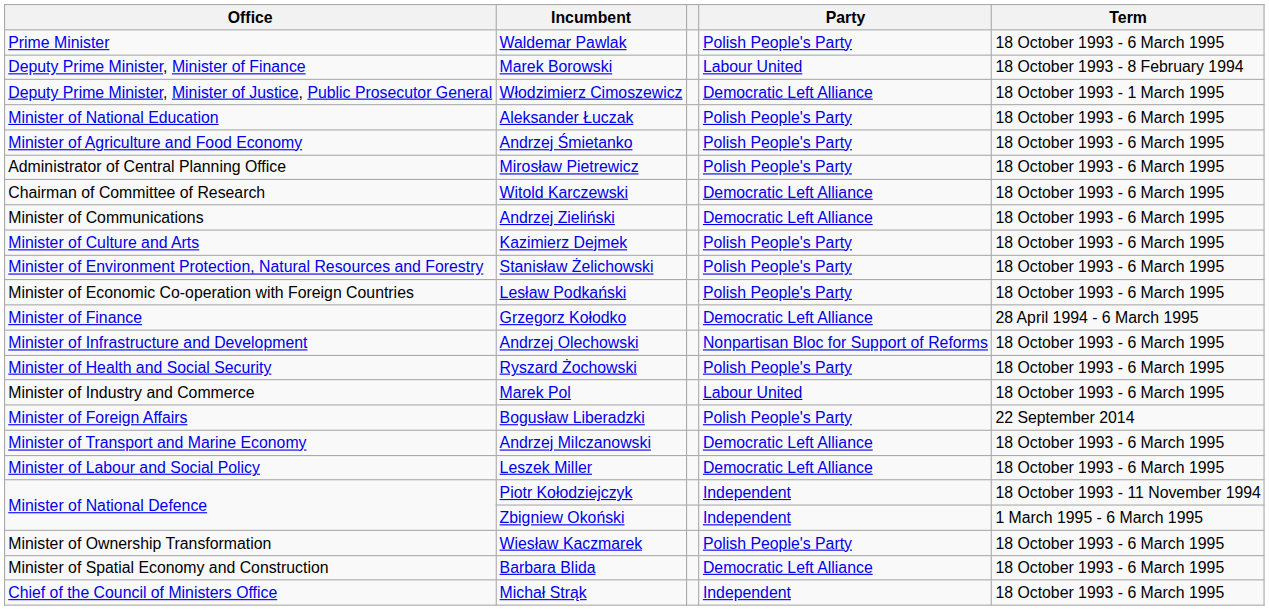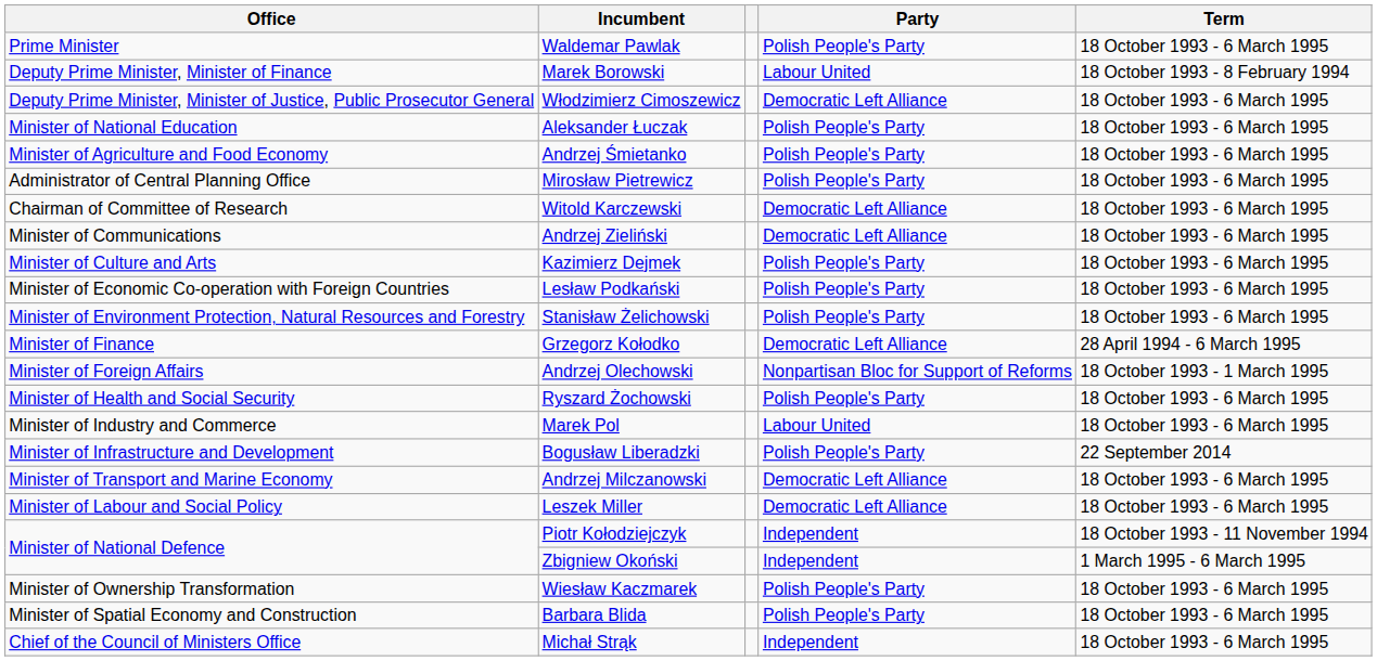Włodzimierz Cimoszewicz | Term: 18 October 1993 - 1 March 1995 -> 18 October 1993 - 6 March 1995
rows swapped: Lesław Podkański <-> Stanisław Żelichowski
Andrzej Olechowski | Office: Minister of Infrastructure and Development -> Minister of Foreign Affairs
Andrzej Olechowski | Term: 18 October 1993 - 6 March 1995 -> 18 October 1993 - 1 March 1995
Bogusław Liberadzki | Office: Minister of Foreign Affairs -> Minister of Infrastructure and Development
Barbara Blida | Party: Democratic Left Alliance -> Polish People's Party
